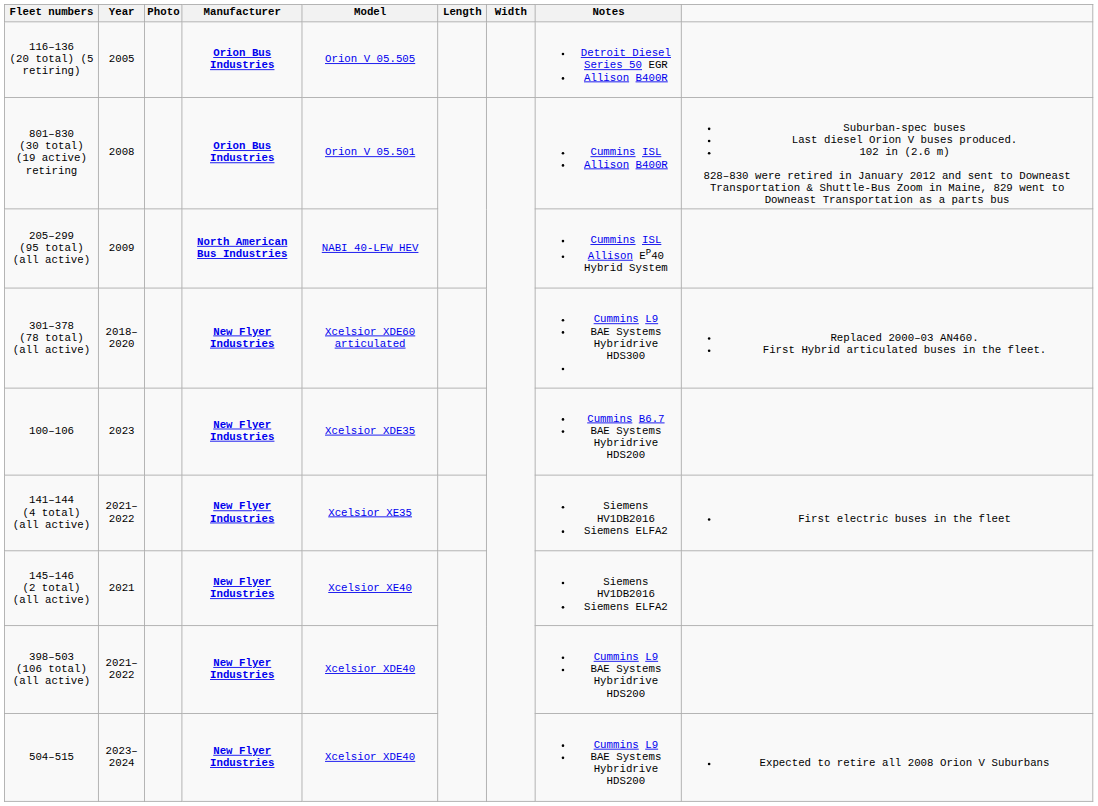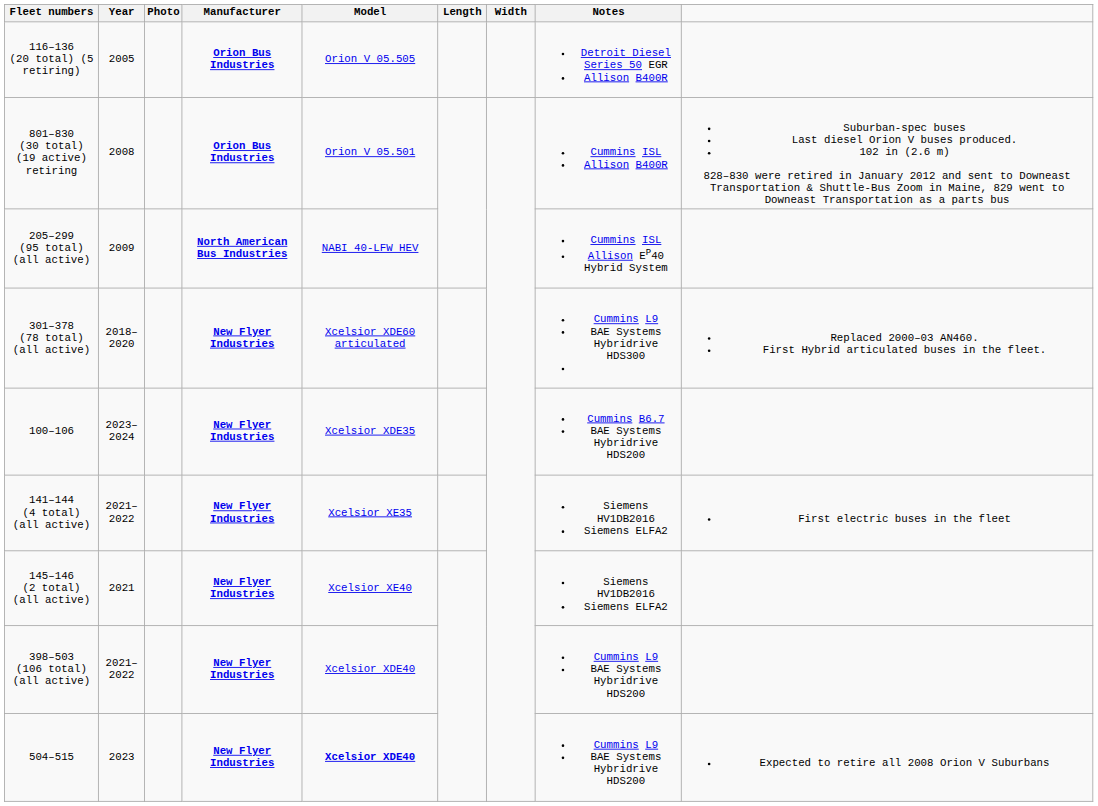100–106 | Year: 2023 -> 2023–2024
504–515 | Year: 2023–2024 -> 2023
504–515 | Model: normal -> bold
